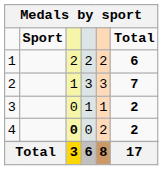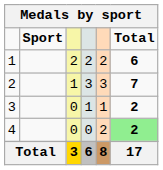4 | column 3: bold -> normal
4 | Total: no background -> lightgreen background
